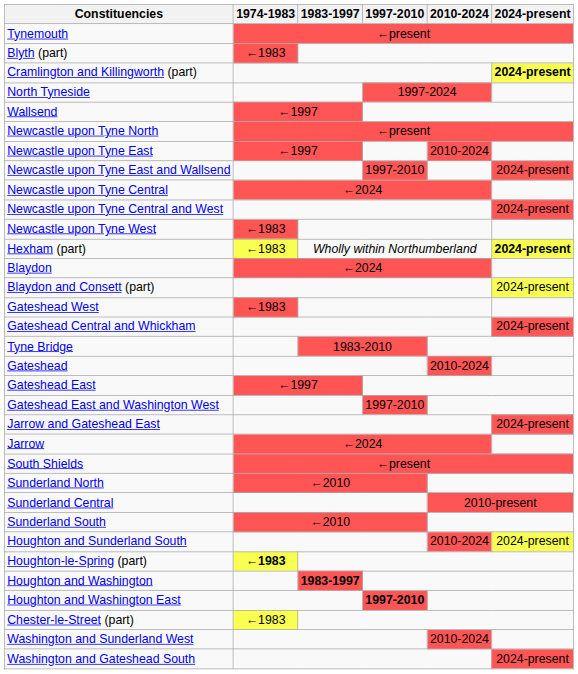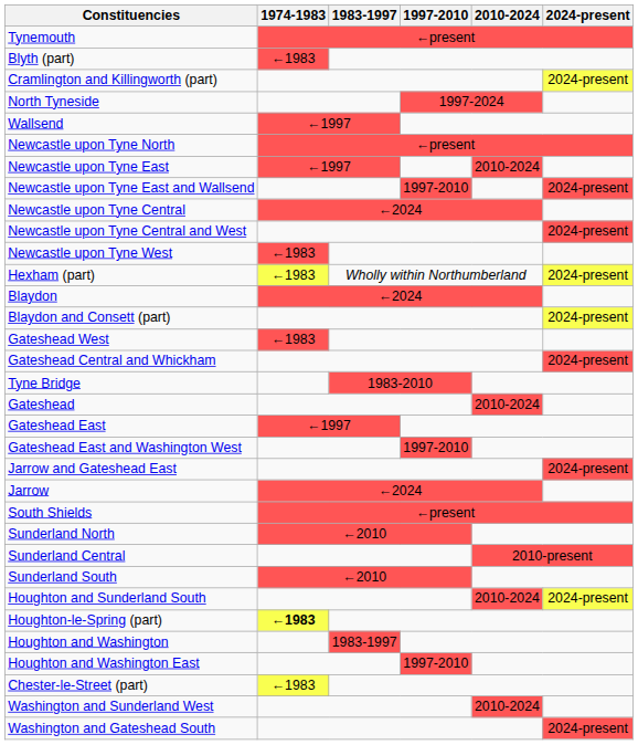Cramlington and Killingworth (part) | 2024-present: bold -> normal
Hexham (part) | 2024-present: bold -> normal
Houghton and Washington | 1983-1997: bold -> normal
Houghton and Washington East | 1997-2010: bold -> normal
